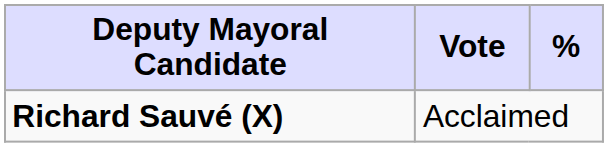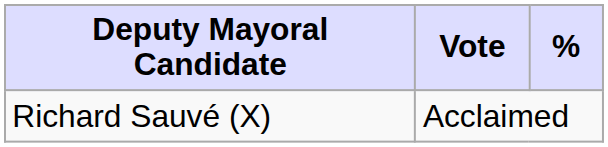Richard Sauvé (X) | Deputy Mayoral Candidate: bold -> normal
